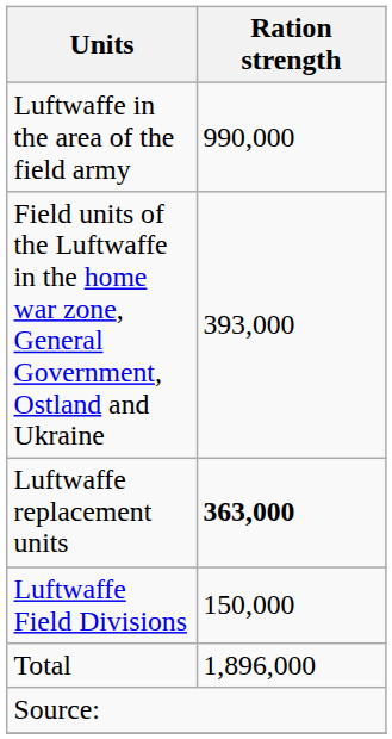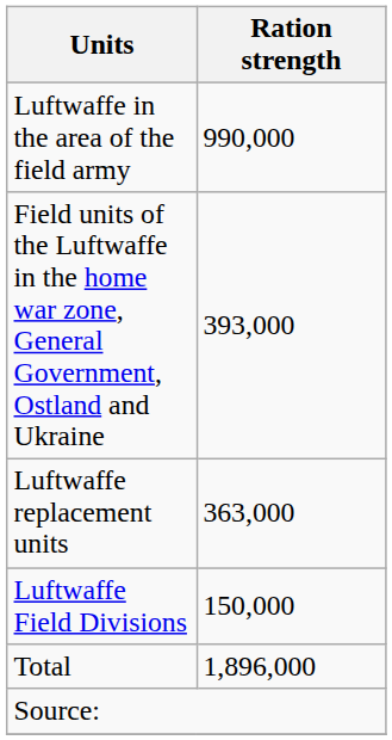Luftwaffe replacement units | Ration strength: bold -> normal
